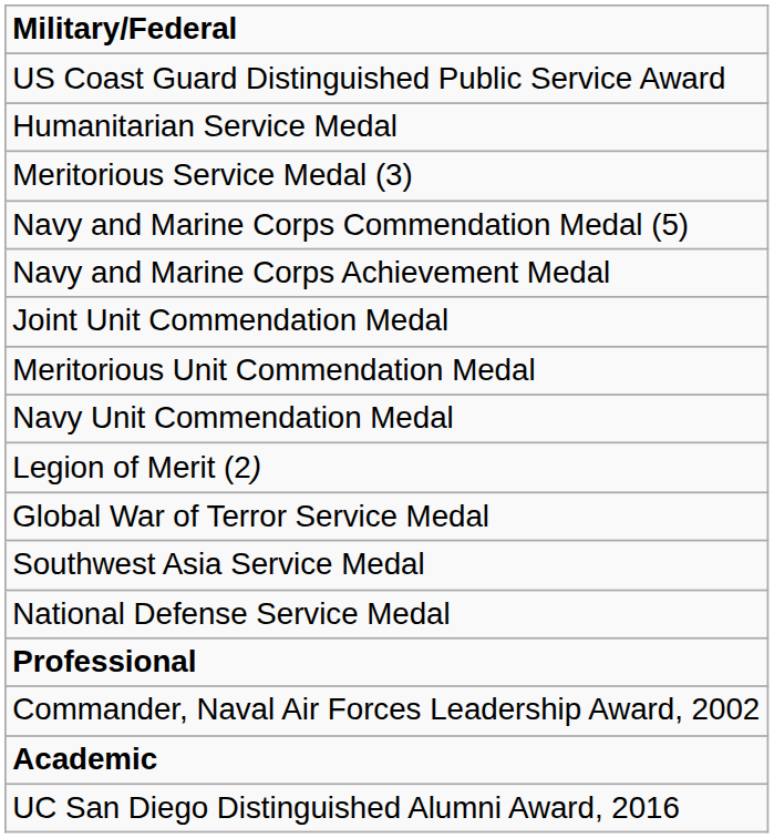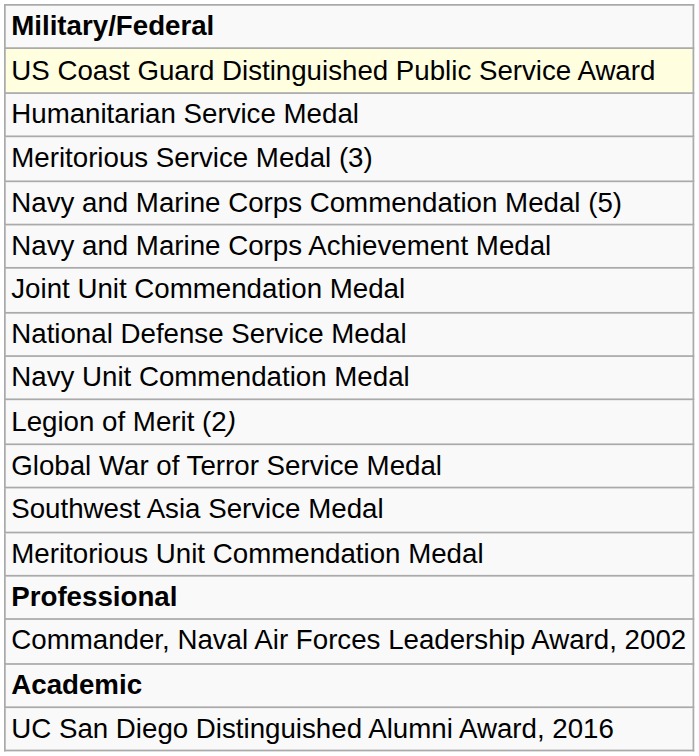row 2 | column 1: no background -> lightyellow background
row 8 | column 1: Meritorious Unit Commendation Medal -> National Defense Service Medal
row 13 | column 1: National Defense Service Medal -> Meritorious Unit Commendation Medal
